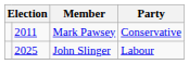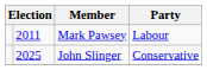Mark Pawsey | Party: Conservative -> Labour
John Slinger | Party: Labour -> Conservative
